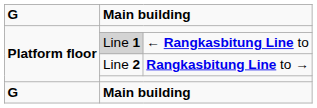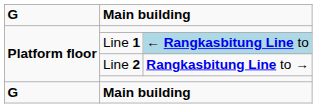Line 1 | column 2: lightgrey background -> no background
Line 1 | column 3: no background -> lightblue background
